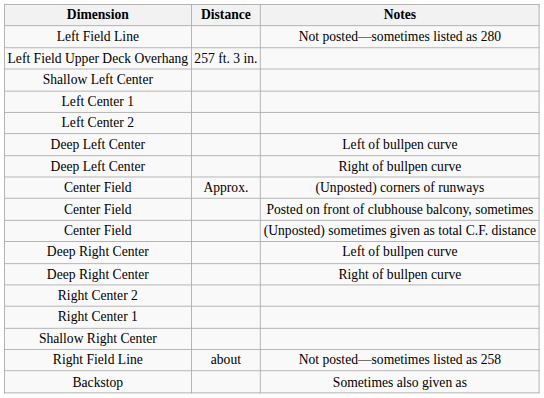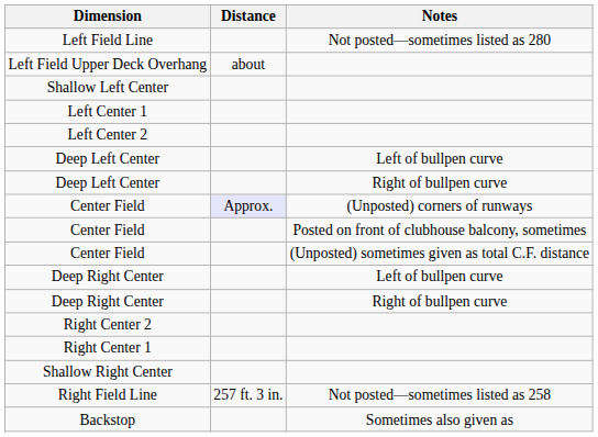Left Field Upper Deck Overhang | Distance: 257 ft. 3 in. -> about
Center Field / (Unposted) corners of runways | Distance: no background -> lavender background
Right Field Line | Distance: about -> 257 ft. 3 in.
